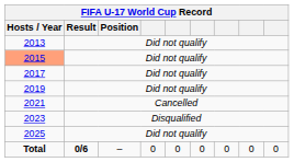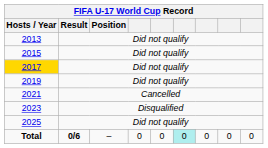2015 | Hosts / Year: lightsalmon background -> no background
2017 | Hosts / Year: no background -> gold background
Total | column 6: no background -> paleturquoise background
